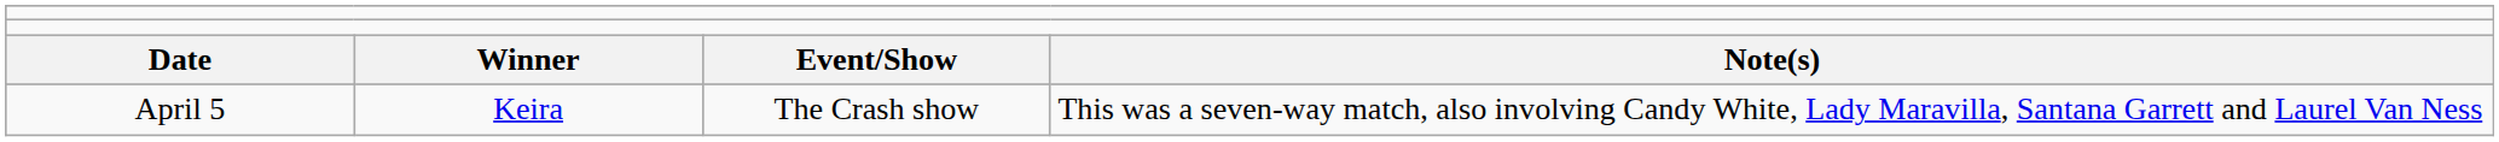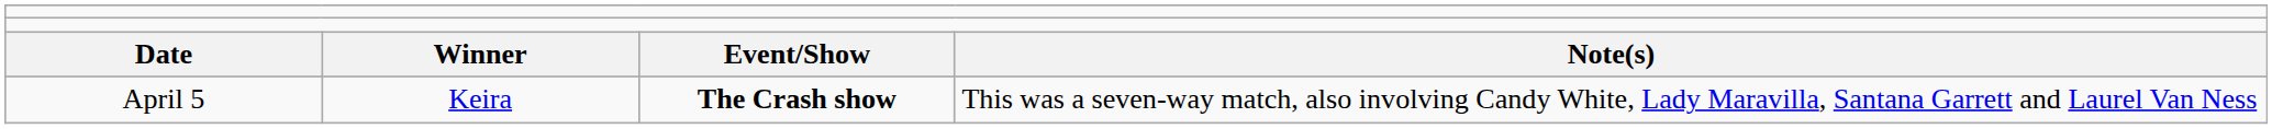April 5 | column 3: normal -> bold
